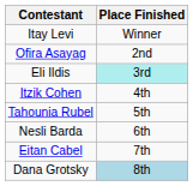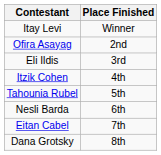Eli Ildis | Place Finished: paleturquoise background -> no background
Dana Grotsky | Place Finished: lightblue background -> no background
